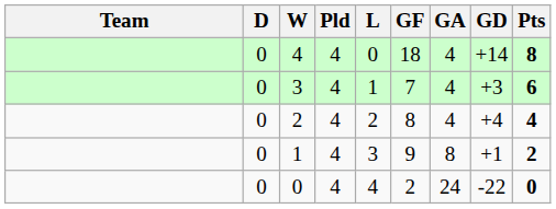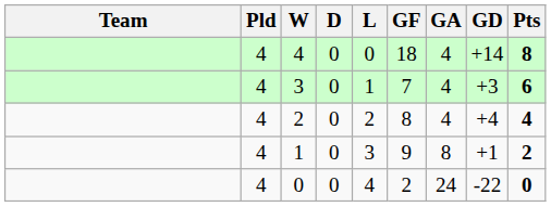columns swapped: Pld <-> D
